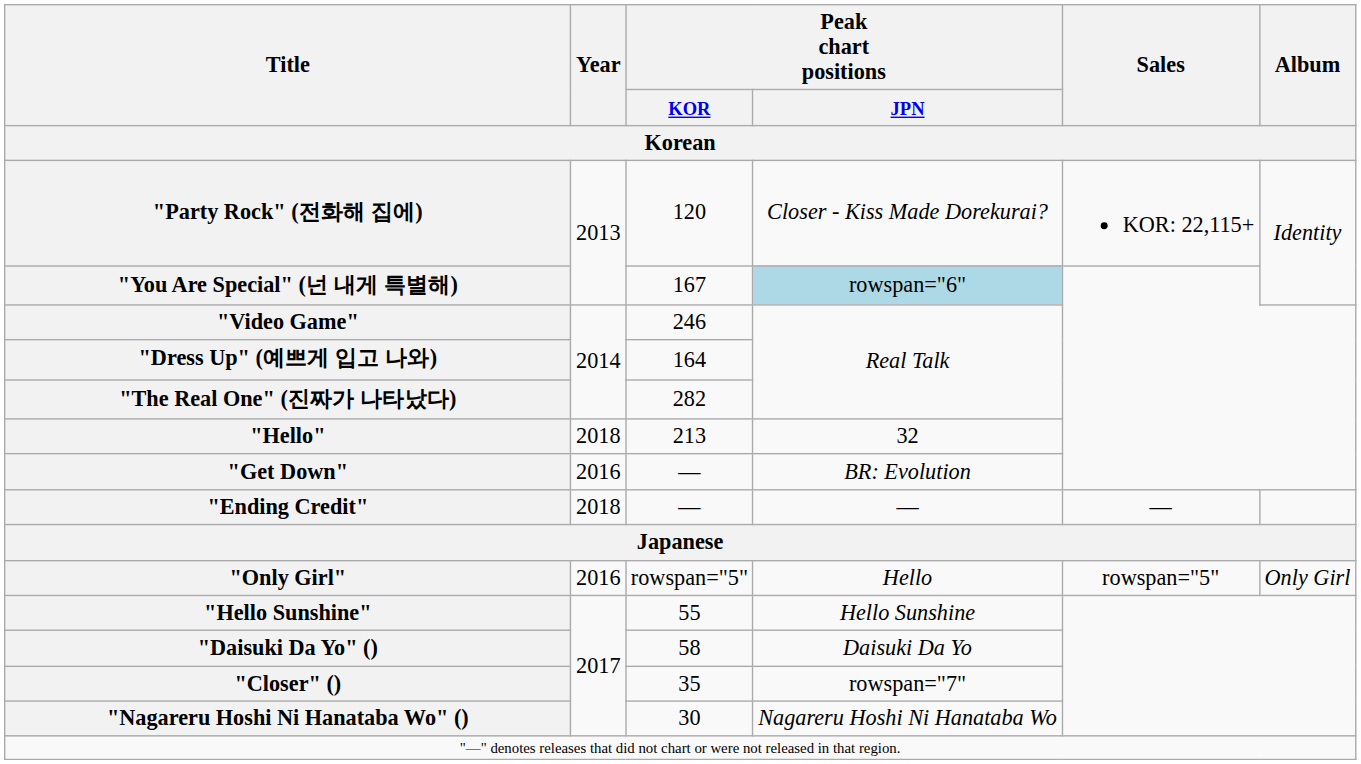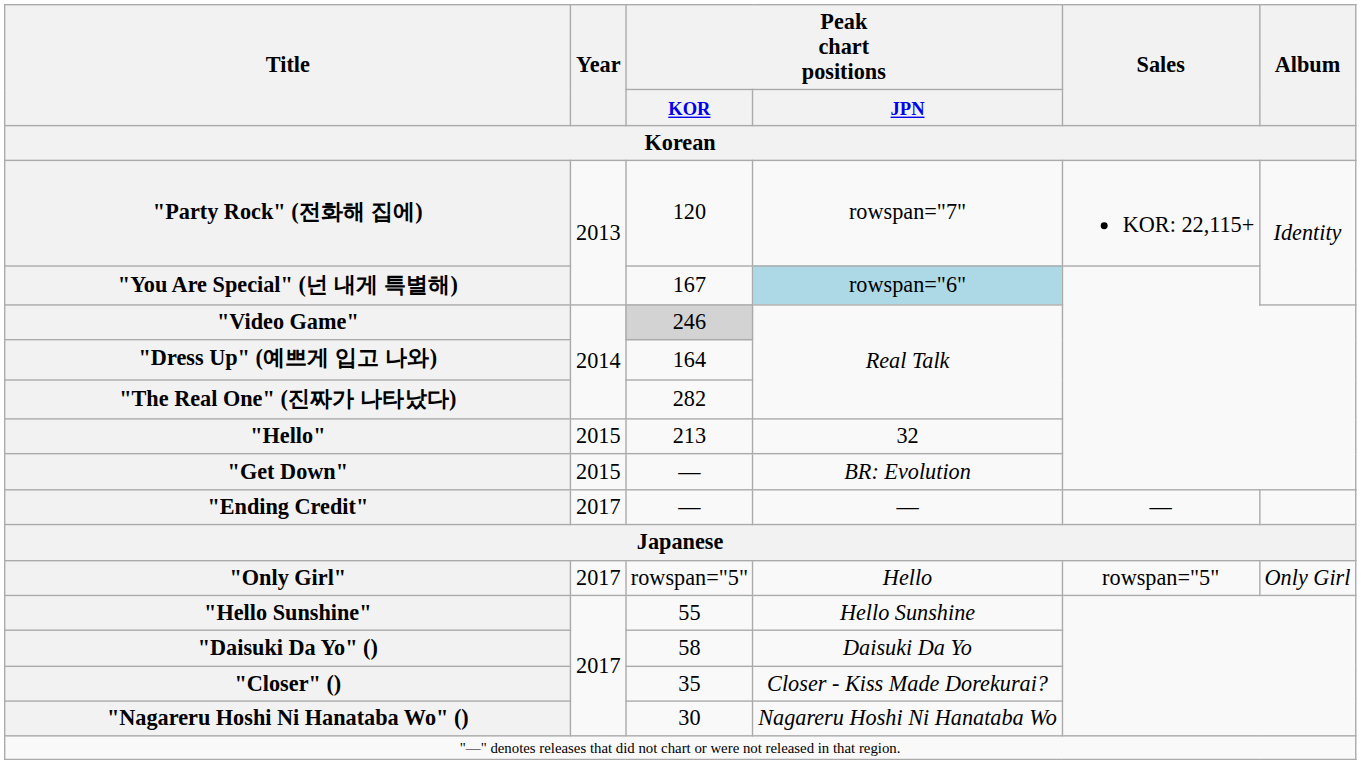"Party Rock" (전화해 집에) | Peak chart positions / JPN: Closer - Kiss Made Dorekurai? -> rowspan="7"
"Video Game" | Peak chart positions / KOR: no background -> lightgrey background
"Hello" | Year: 2018 -> 2015
"Get Down" | Year: 2016 -> 2015
"Ending Credit" | Year: 2018 -> 2017
"Only Girl" | Year: 2016 -> 2017
"Closer" () | Peak chart positions / JPN: rowspan="7" -> Closer - Kiss Made Dorekurai?
